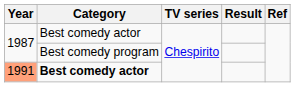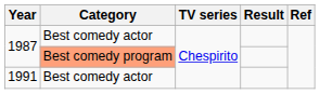1987 / Best comedy program | Category: no background -> lightsalmon background
1991 | Year: lightsalmon background -> no background
1991 | Category: bold -> normal
